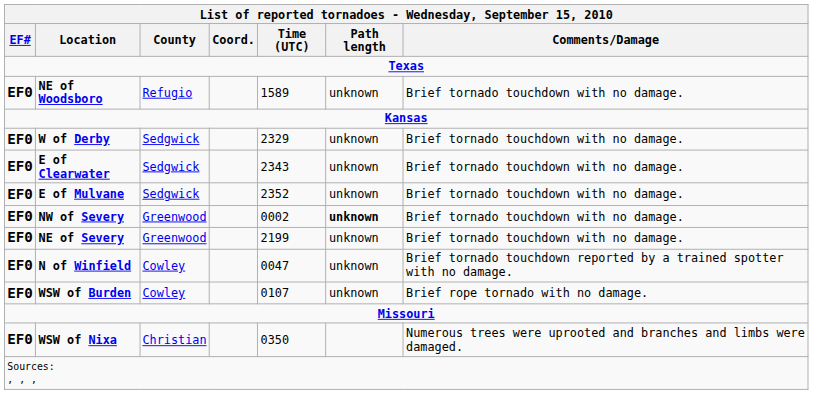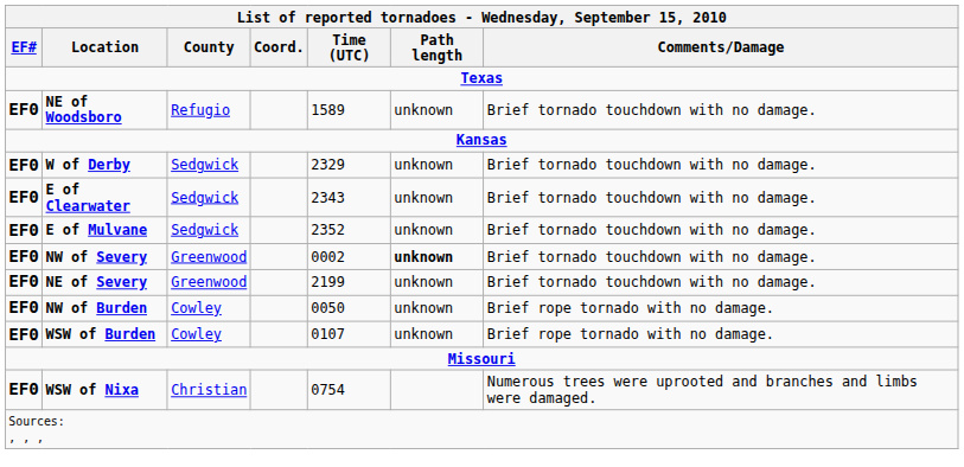- row: EF0 | N of Winfield | Cowley | 0047 | unknown | Brief tornado touchdown reported by a trained spotter with no damage.
+ row: EF0 | NW of Burden | Cowley | 0050 | unknown | Brief rope tornado with no damage.
WSW of Nixa | Time (UTC): 0350 -> 0754
